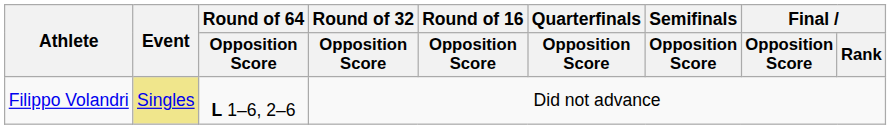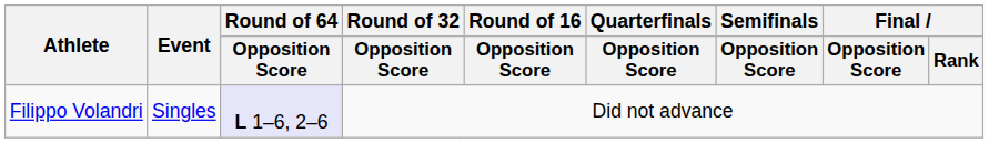Filippo Volandri | Event: khaki background -> no background
Filippo Volandri | Round of 64 / Opposition Score: no background -> lavender background
